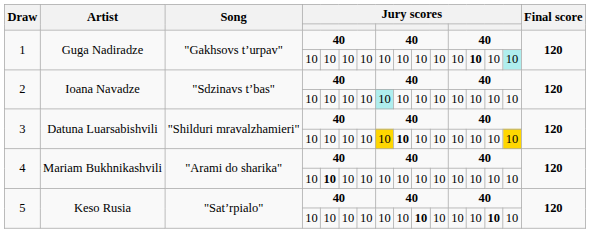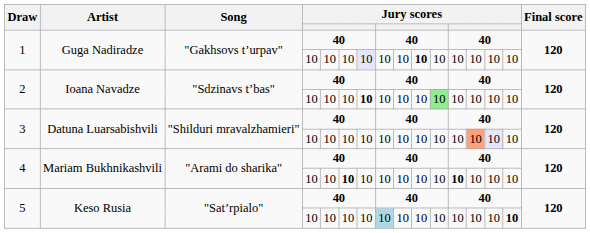1 / 10 | column 7: no background -> lavender background
1 / 10 | column 10: normal -> bold
1 / 10 | column 13: bold -> normal
1 / 10 | column 15: paleturquoise background -> no background
2 / 10 | column 7: normal -> bold
2 / 10 | column 8: paleturquoise background -> no background
2 / 10 | column 11: no background -> lightgreen background
3 / 10 | column 8: gold background -> no background
3 / 10 | column 9: bold -> normal
3 / 10 | column 13: no background -> lightsalmon background
3 / 10 | column 14: no background -> lavender background
3 / 10 | column 15: gold background -> no background
4 / 10 | column 5: bold -> normal
4 / 10 | column 6: normal -> bold
4 / 10 | column 12: normal -> bold
5 / 10 | column 8: no background -> lightblue background
5 / 10 | column 10: bold -> normal
5 / 10 | column 14: bold -> normal
5 / 10 | column 15: normal -> bold
